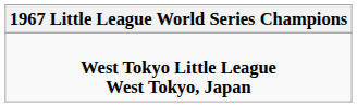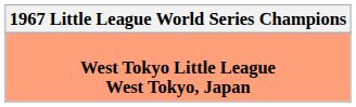row 2 | column 1: no background -> lightsalmon background
